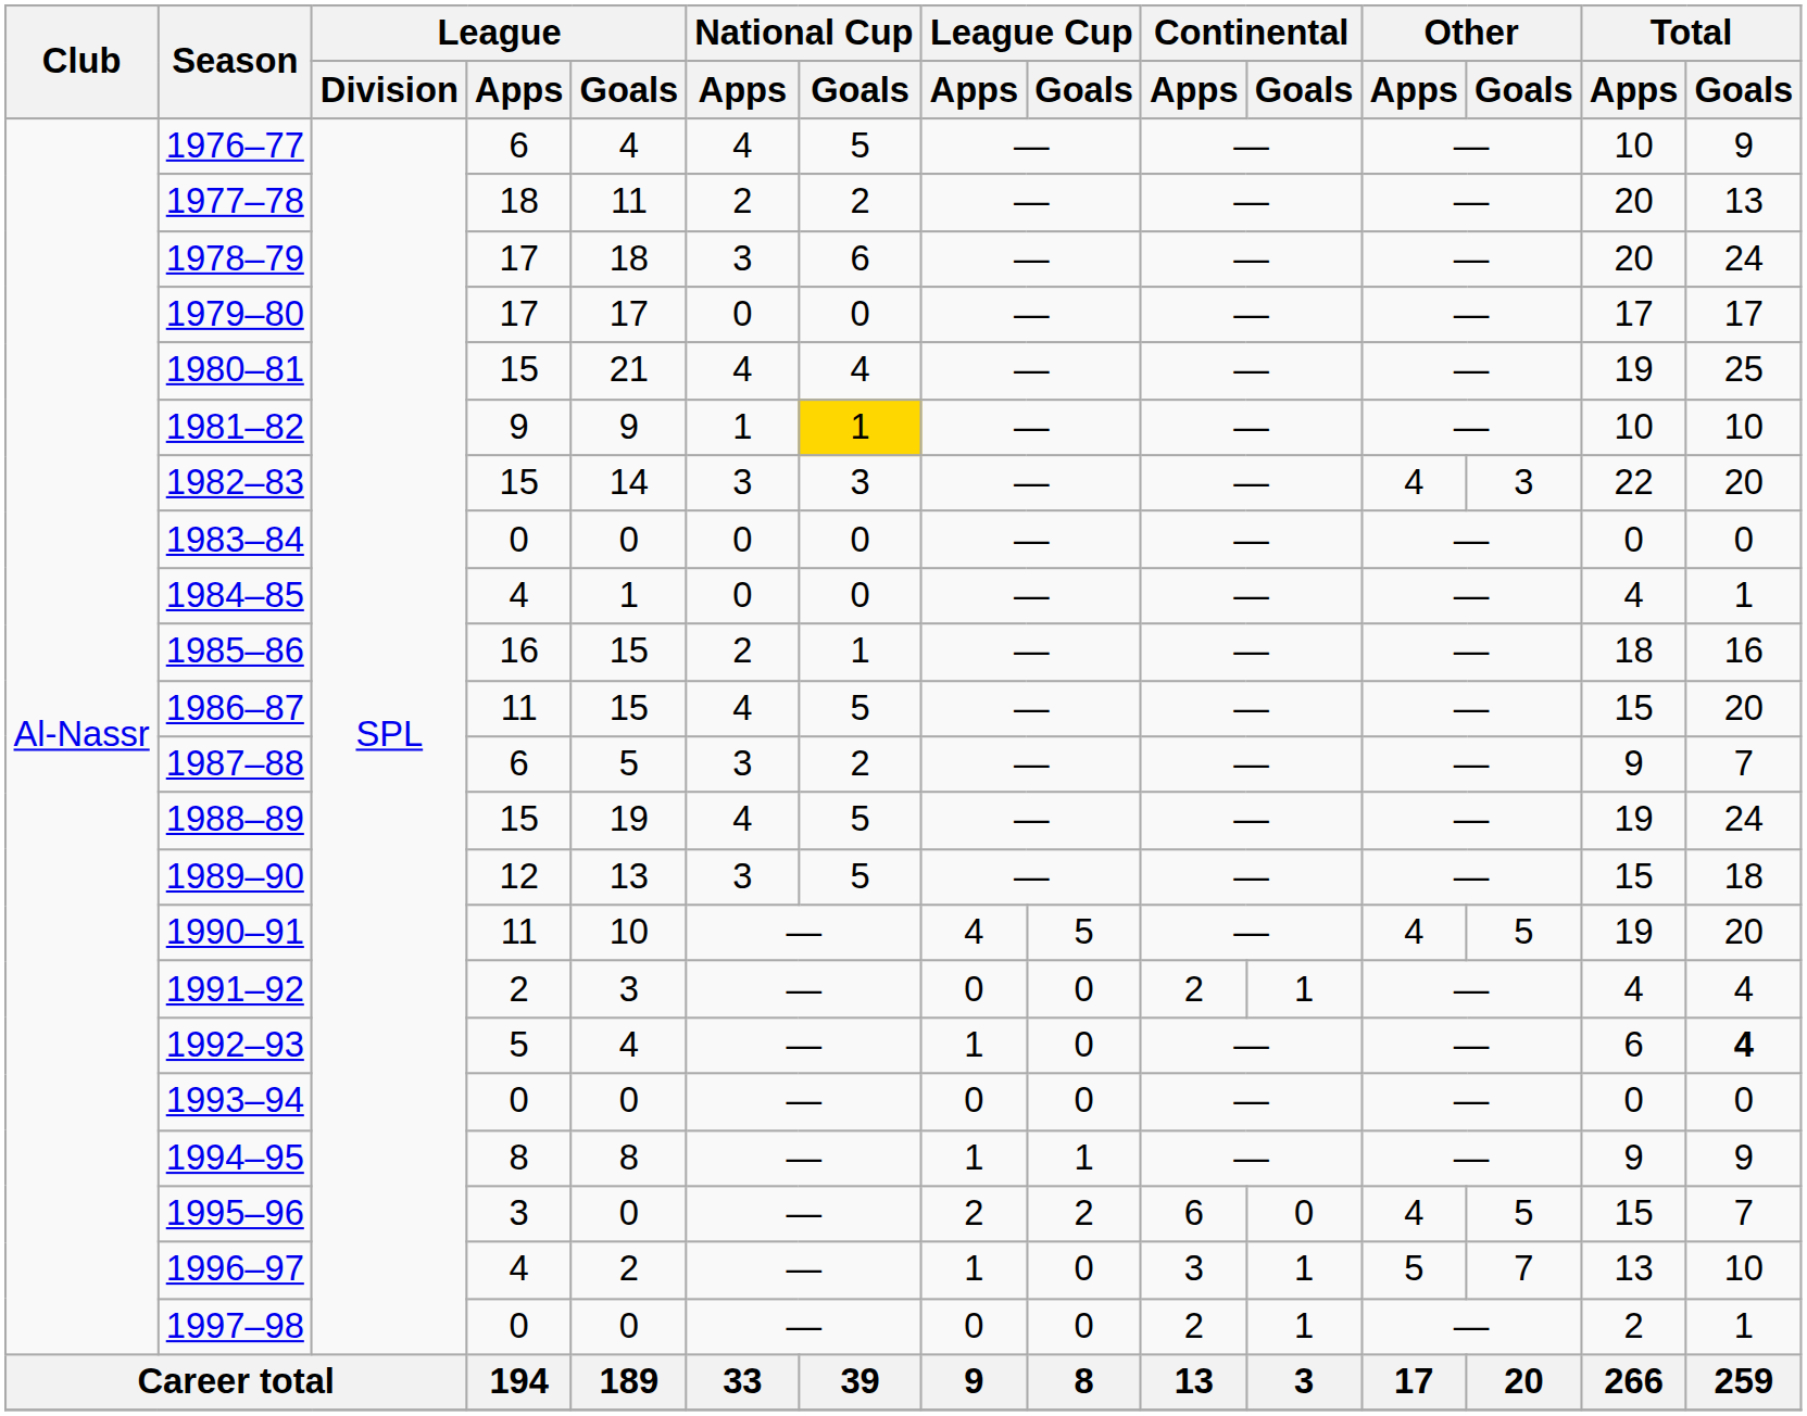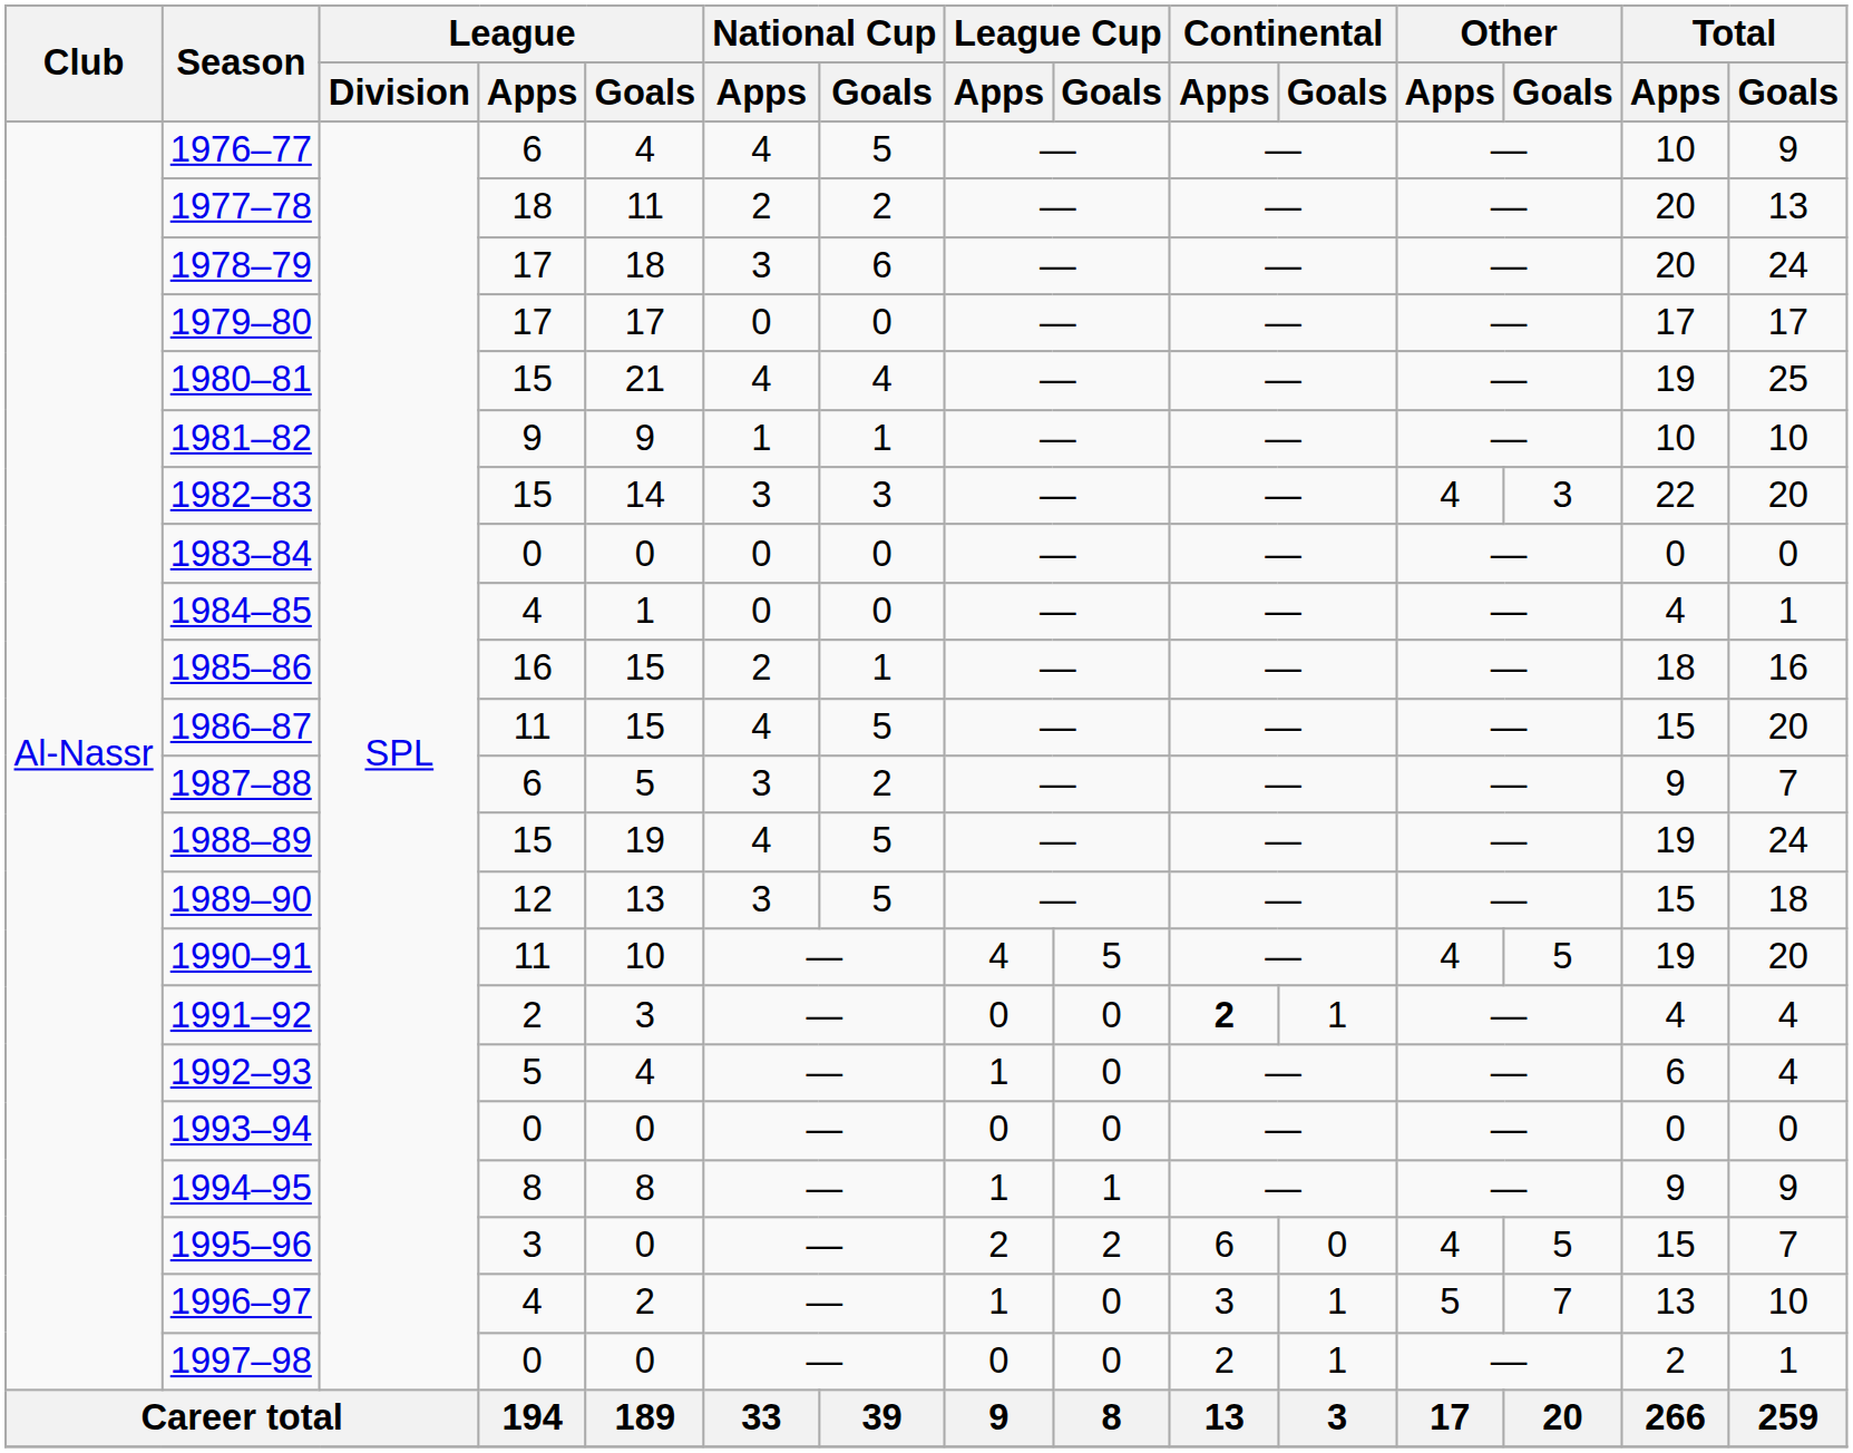1981–82 | National Cup / Goals: gold background -> no background
1991–92 | Continental / Apps: normal -> bold
1992–93 | Total / Goals: bold -> normal
